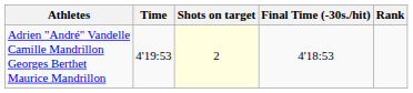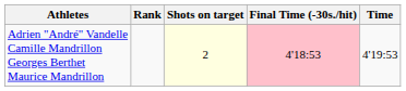columns swapped: Time <-> Rank
row 2 | Final Time (-30s./hit): no background -> pink background
